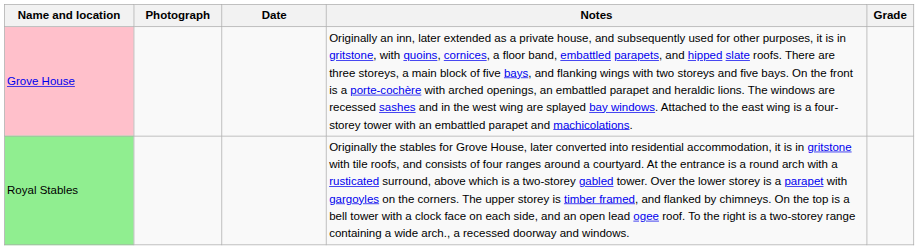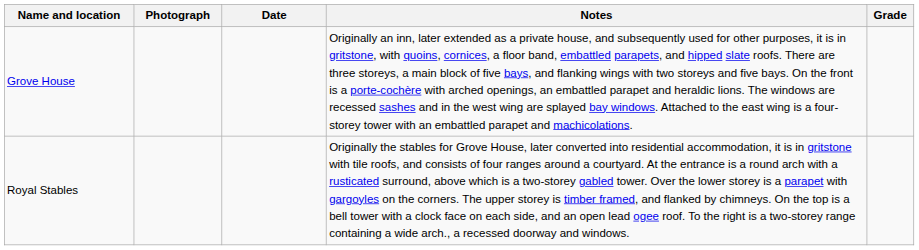Grove House | Name and location: pink background -> no background
Royal Stables | Name and location: lightgreen background -> no background
